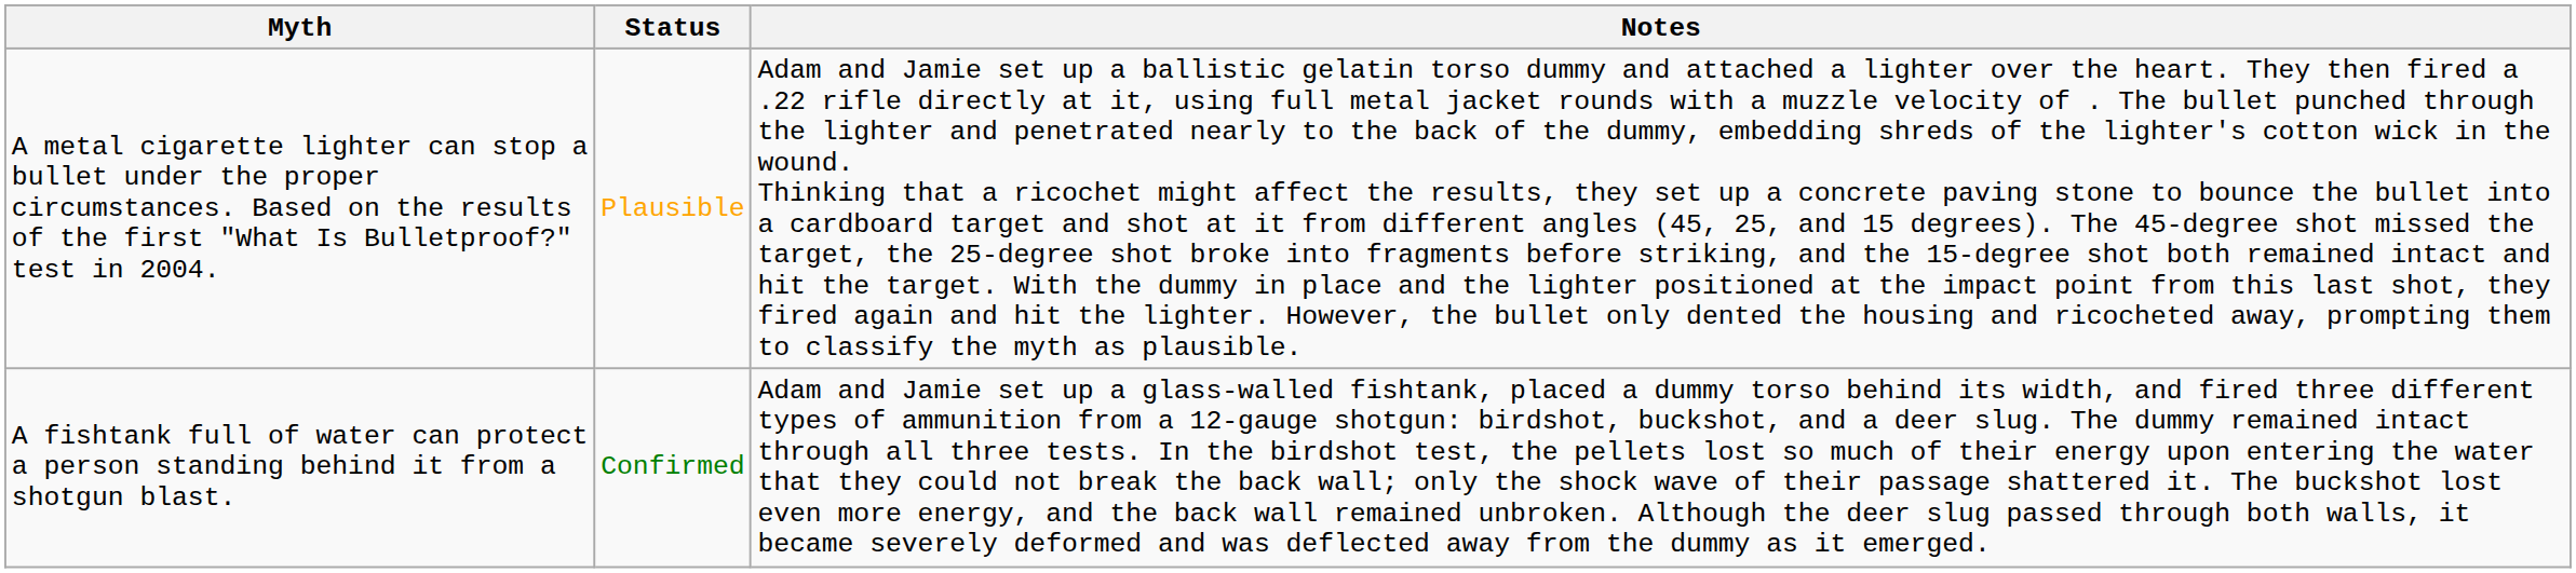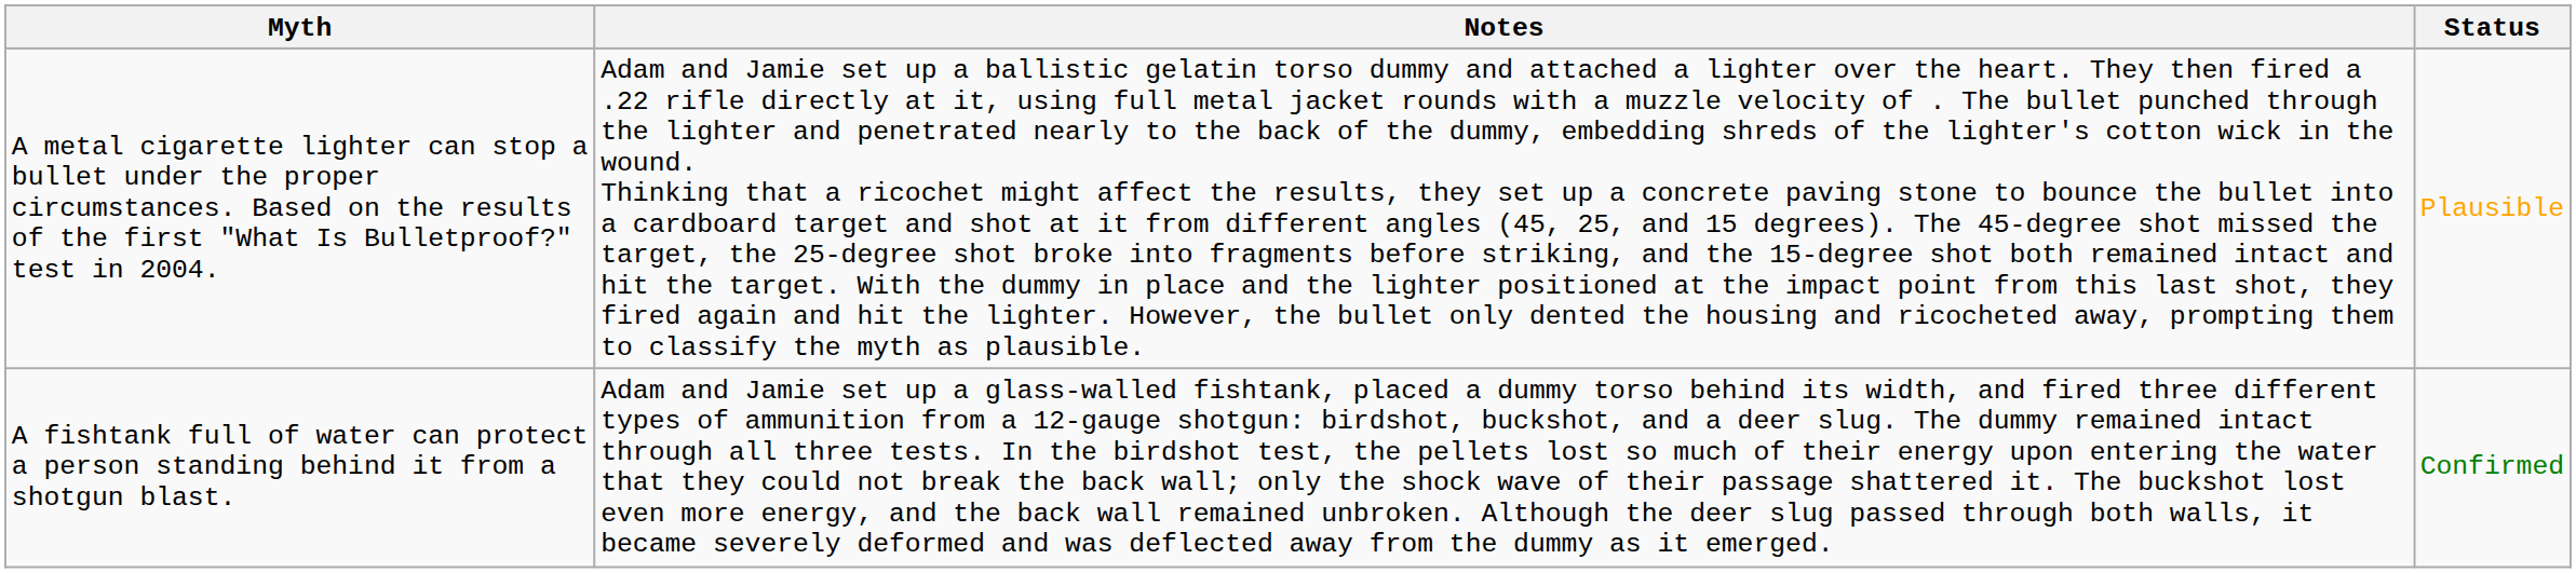columns swapped: Status <-> Notes
